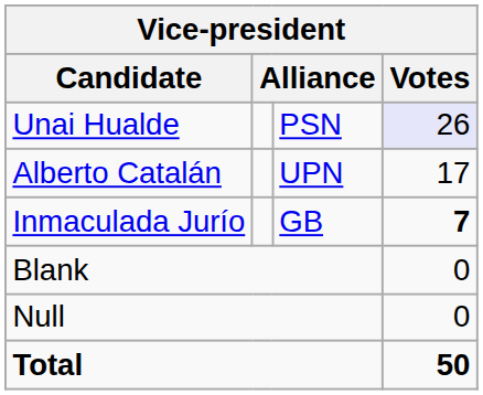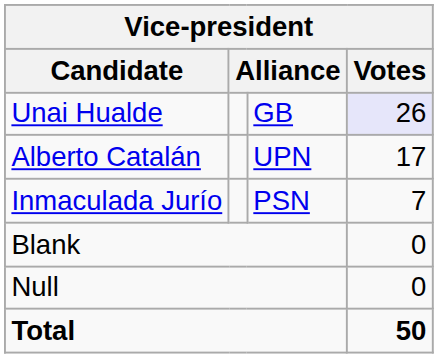Unai Hualde | column 3: PSN -> GB
Inmaculada Jurío | column 3: GB -> PSN
Inmaculada Jurío | Votes: bold -> normal
